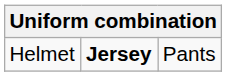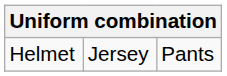Helmet | column 2: bold -> normal
